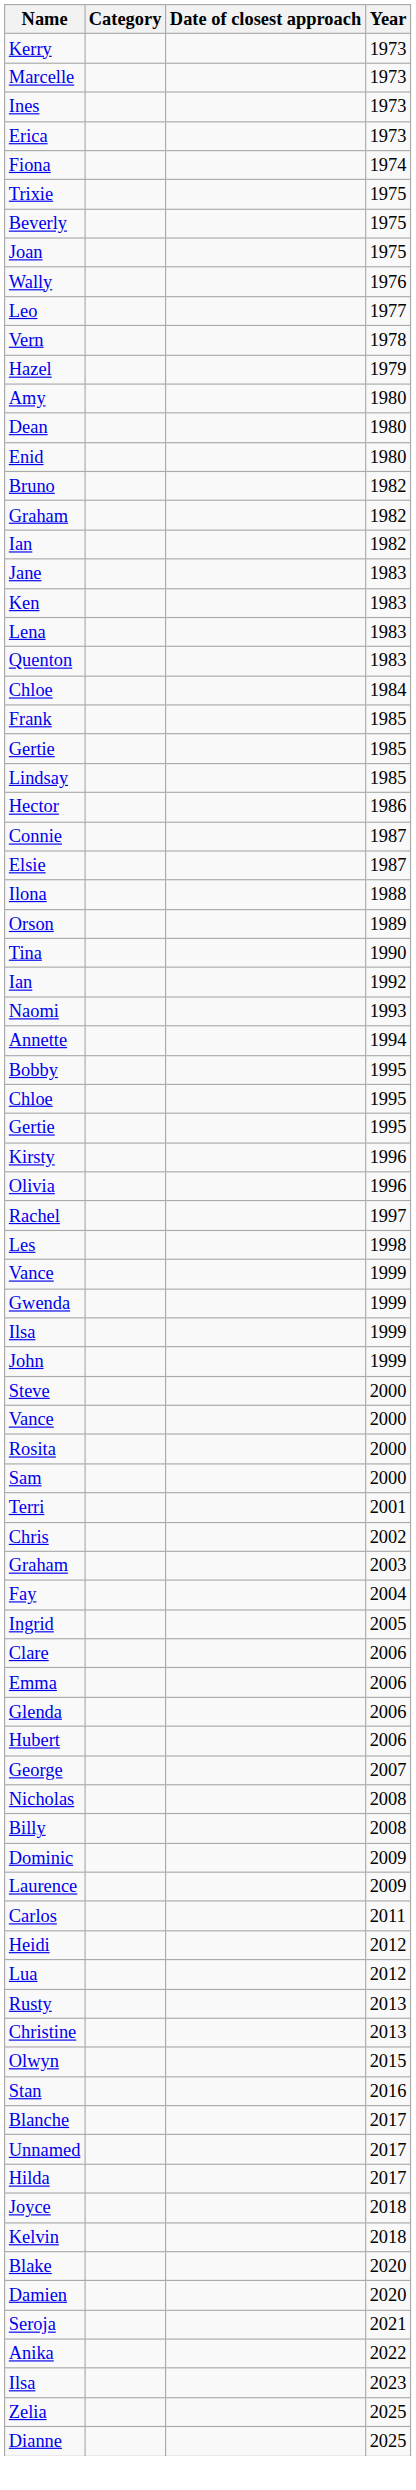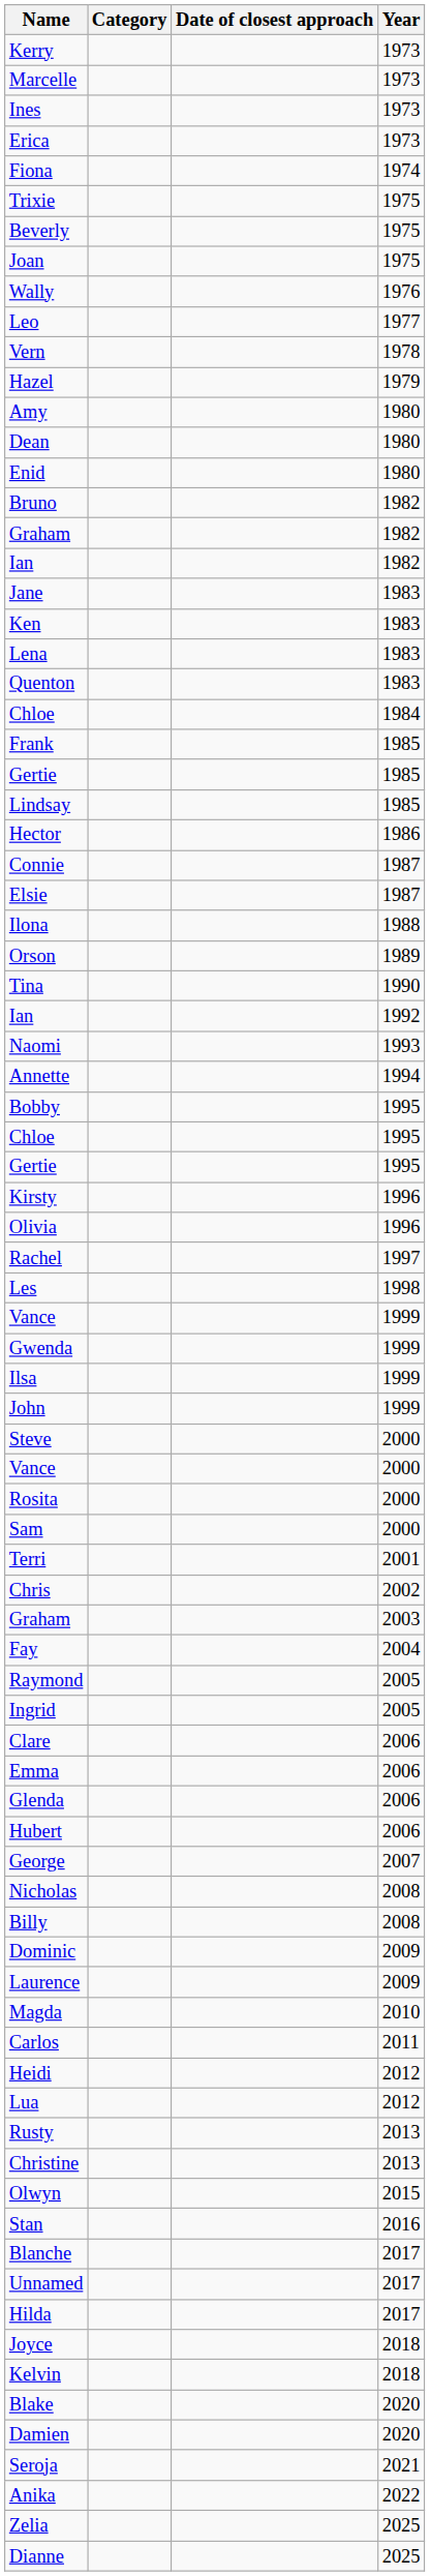+ row: Raymond | 2005
+ row: Magda | 2010
- row: Ilsa | 2023
